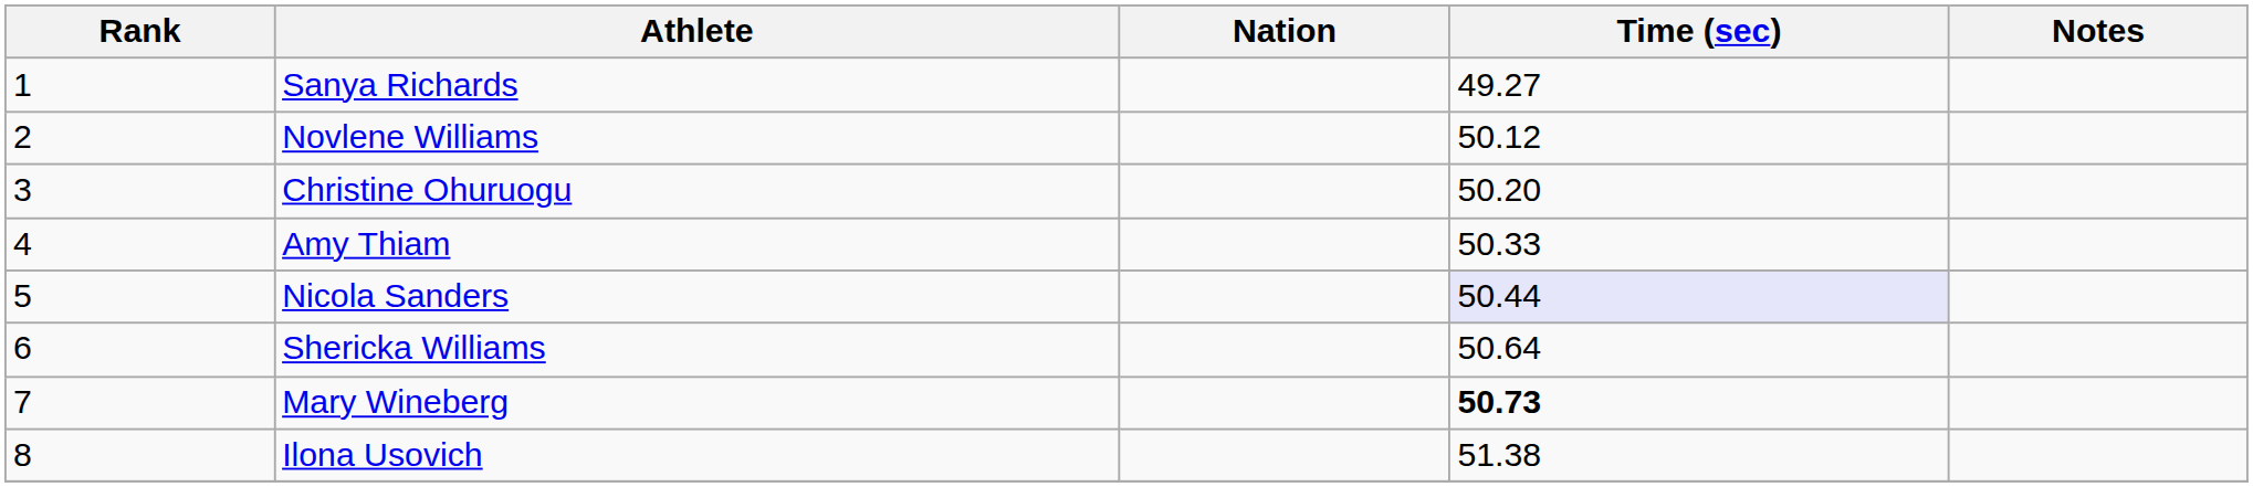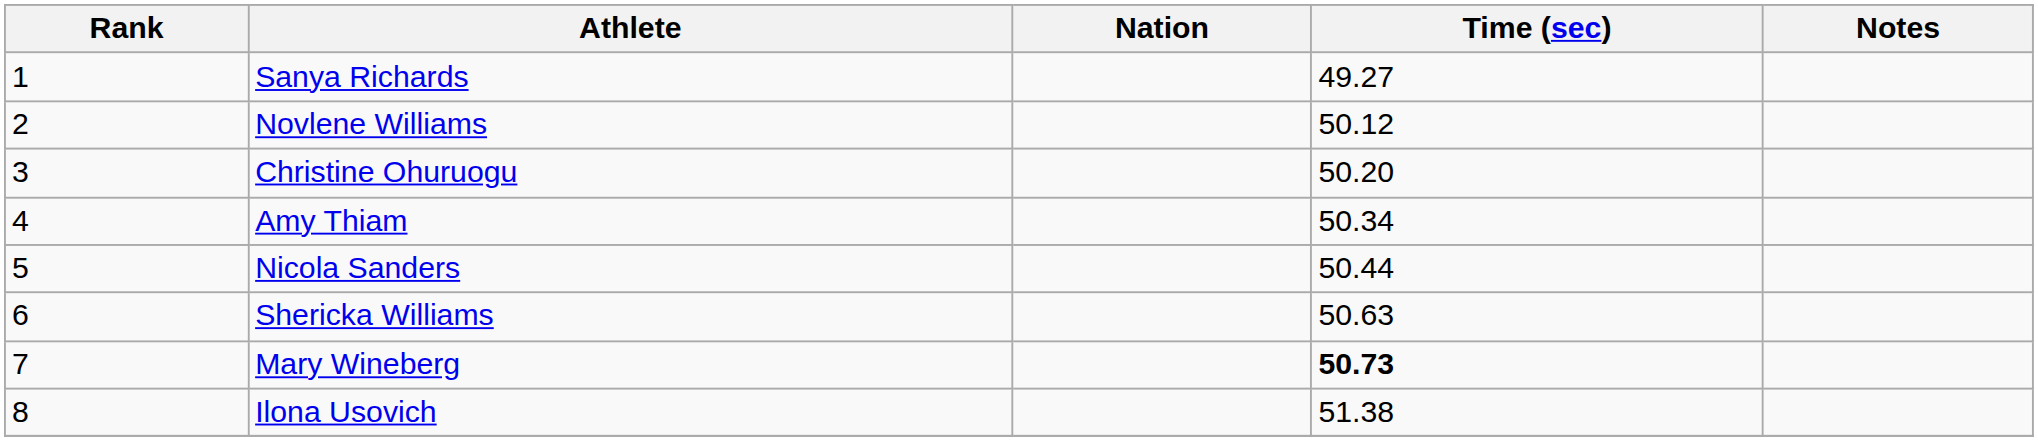Amy Thiam | Time (sec): 50.33 -> 50.34
Nicola Sanders | Time (sec): lavender background -> no background
Shericka Williams | Time (sec): 50.64 -> 50.63
